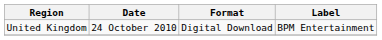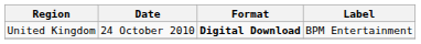United Kingdom | Format: normal -> bold
